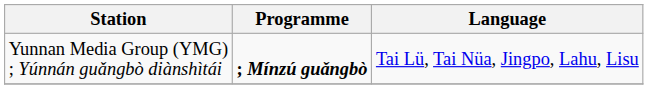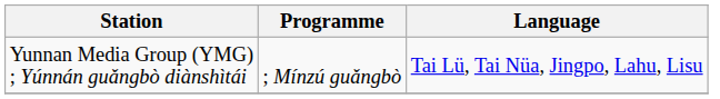Yunnan Media Group (YMG) ; Yúnnán guǎngbò diànshìtái | Programme: bold -> normal
